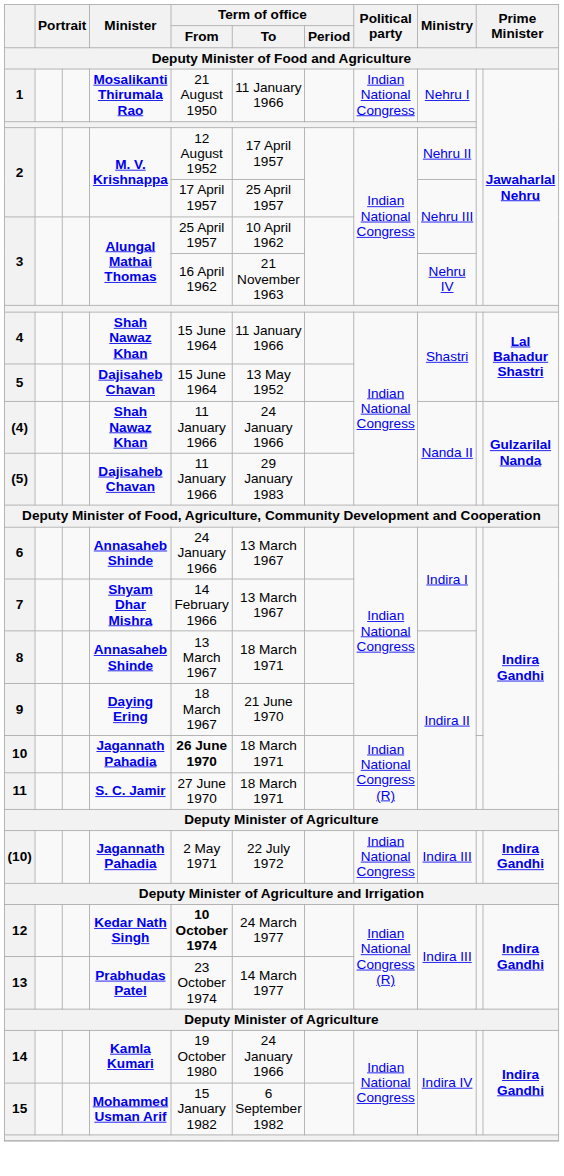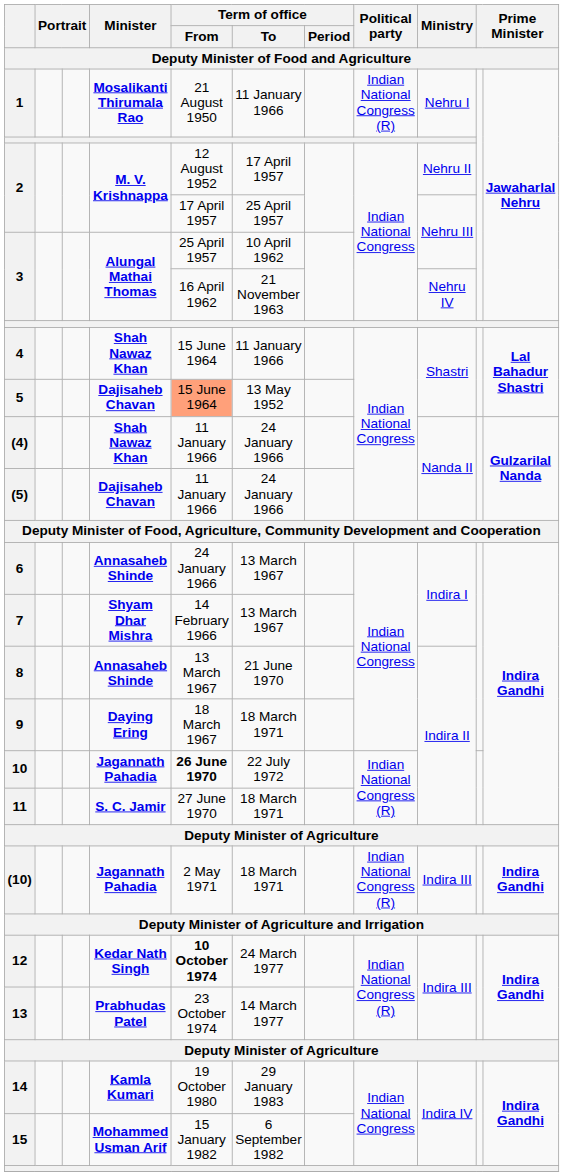1 | Political party: Indian National Congress -> Indian National Congress (R)
5 | Term of office / From: no background -> lightsalmon background
(5) | Term of office / To: 29 January 1983 -> 24 January 1966
8 | Term of office / To: 18 March 1971 -> 21 June 1970
9 | Term of office / To: 21 June 1970 -> 18 March 1971
10 | Term of office / To: 18 March 1971 -> 22 July 1972
(10) | Term of office / To: 22 July 1972 -> 18 March 1971
(10) | Political party: Indian National Congress -> Indian National Congress (R)
14 | Term of office / To: 24 January 1966 -> 29 January 1983
